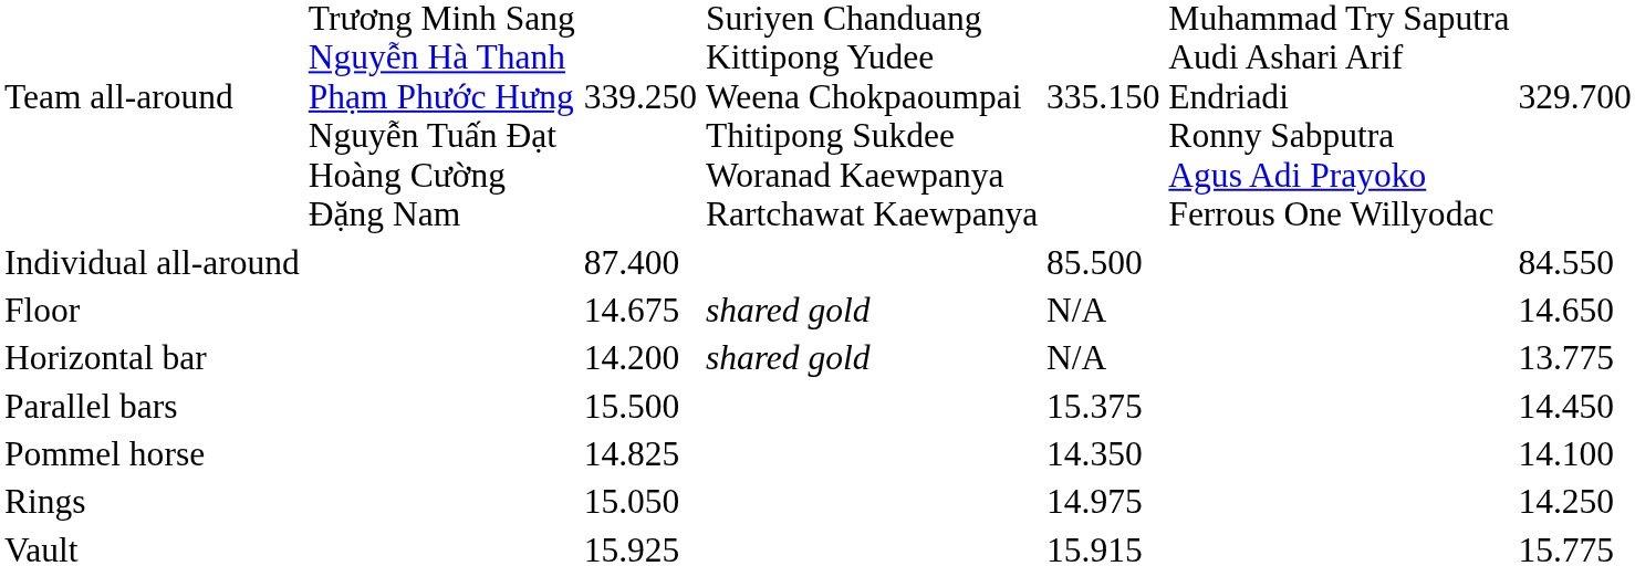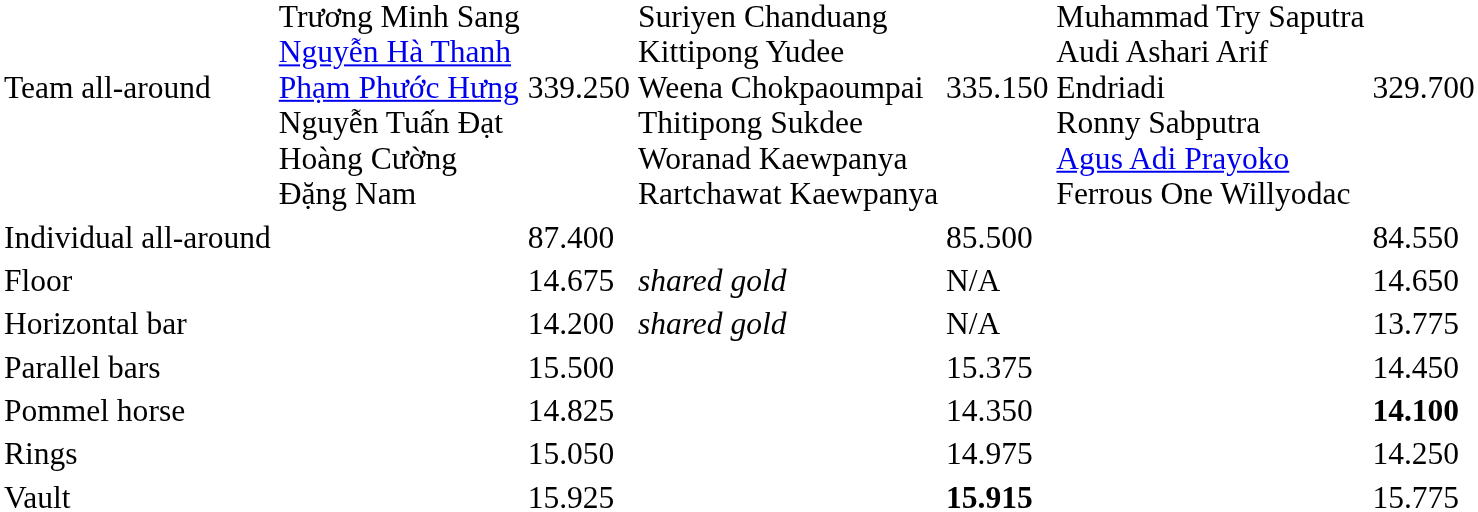Pommel horse | column 7: normal -> bold
Vault | column 5: normal -> bold
